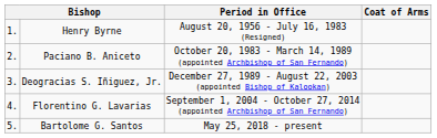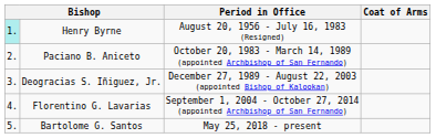Henry Byrne | column 1: no background -> paleturquoise background
